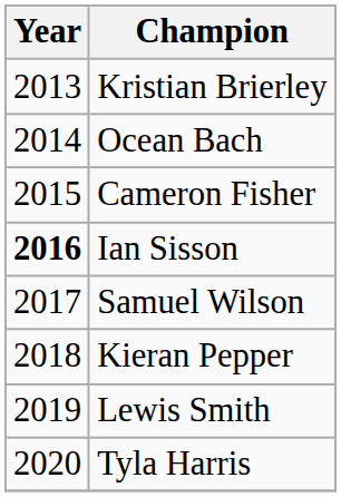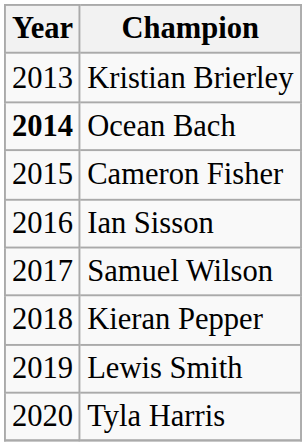Ocean Bach | Year: normal -> bold
Ian Sisson | Year: bold -> normal
